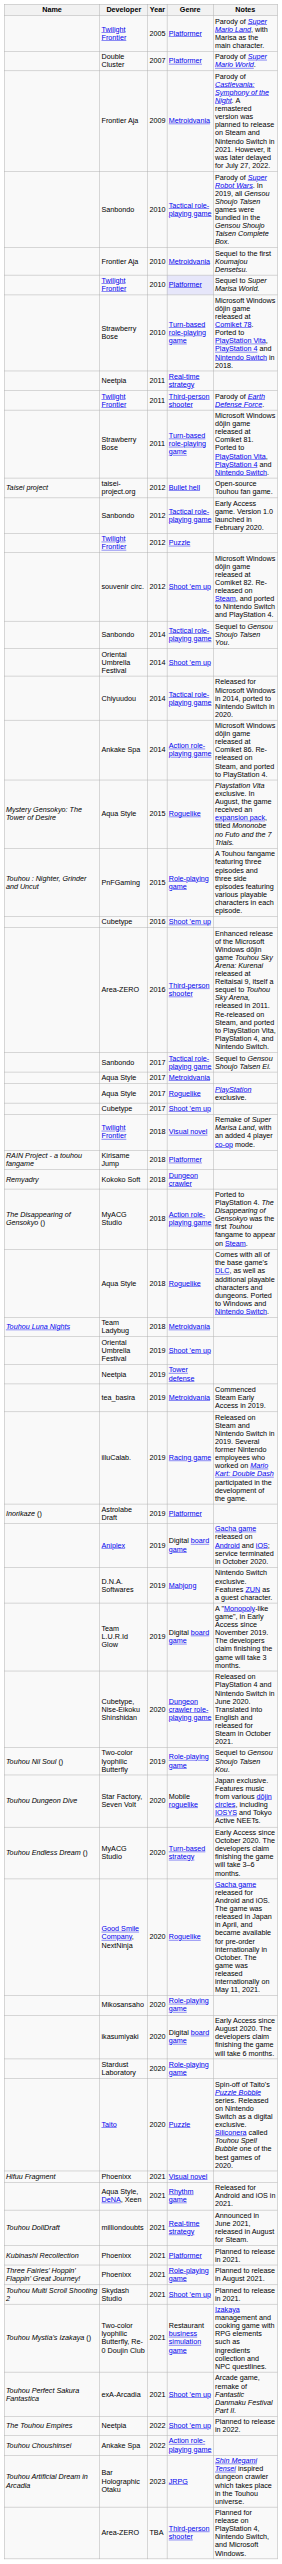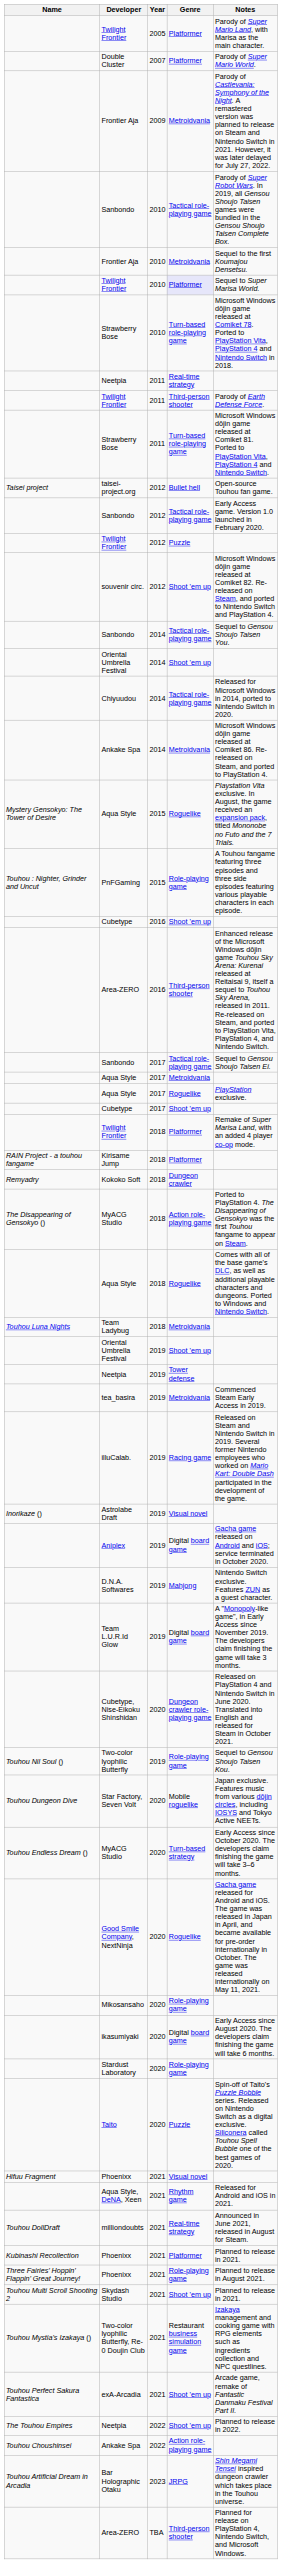Ankake Spa / 2014 | Genre: Action role-playing game -> Metroidvania
Twilight Frontier / 2018 | Genre: Visual novel -> Platformer
Astrolabe Draft | Genre: Platformer -> Visual novel
